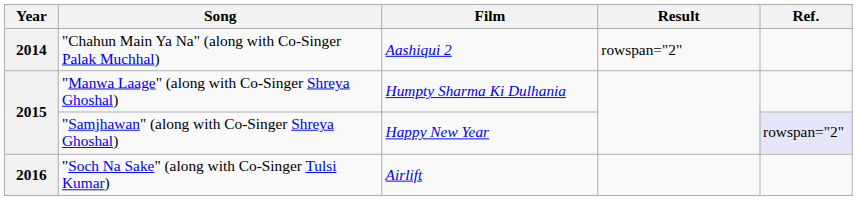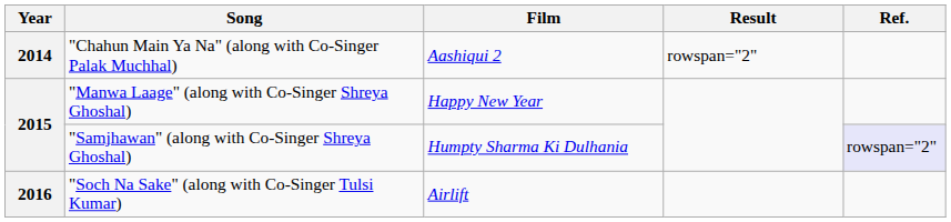"Manwa Laage" (along with Co-Singer Shreya Ghoshal) | Film: Humpty Sharma Ki Dulhania -> Happy New Year
"Samjhawan" (along with Co-Singer Shreya Ghoshal) | Film: Happy New Year -> Humpty Sharma Ki Dulhania
